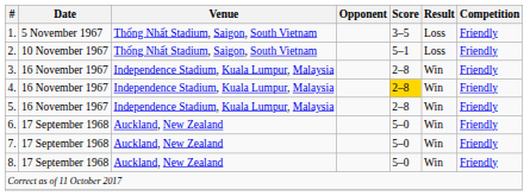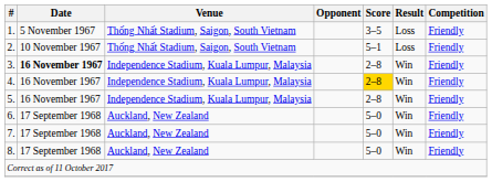3. | Date: normal -> bold
